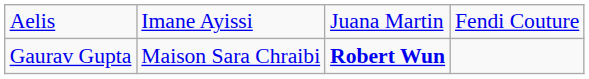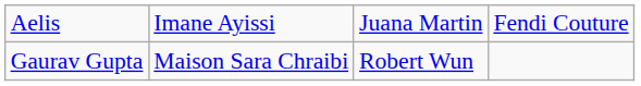Gaurav Gupta | column 3: bold -> normal
